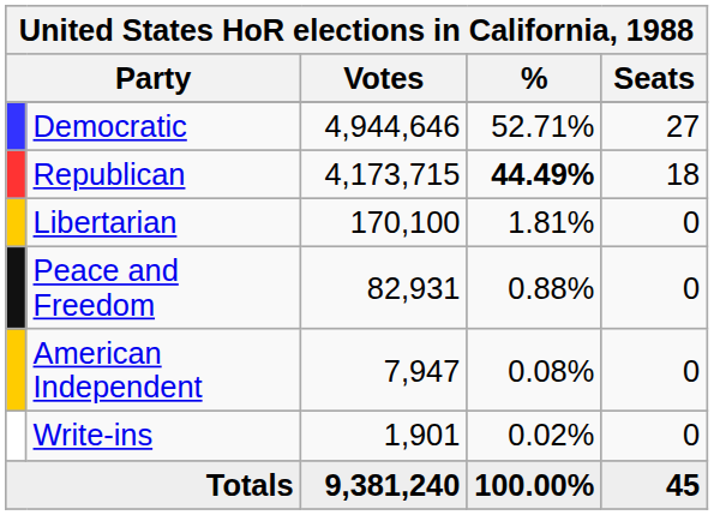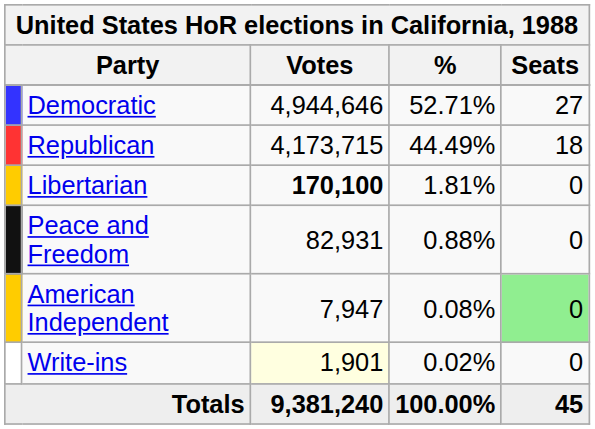Republican | %: bold -> normal
Libertarian | Votes: normal -> bold
American Independent | Seats: no background -> lightgreen background
Write-ins | Votes: no background -> lightyellow background
